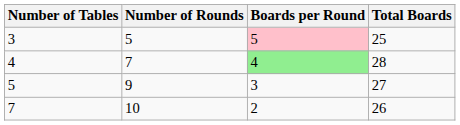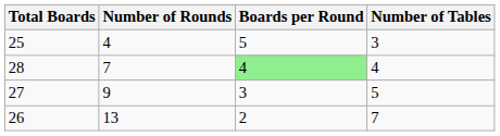columns swapped: Number of Tables <-> Total Boards
row 2 | Number of Rounds: 5 -> 4
row 2 | Boards per Round: pink background -> no background
row 5 | Number of Rounds: 10 -> 13
